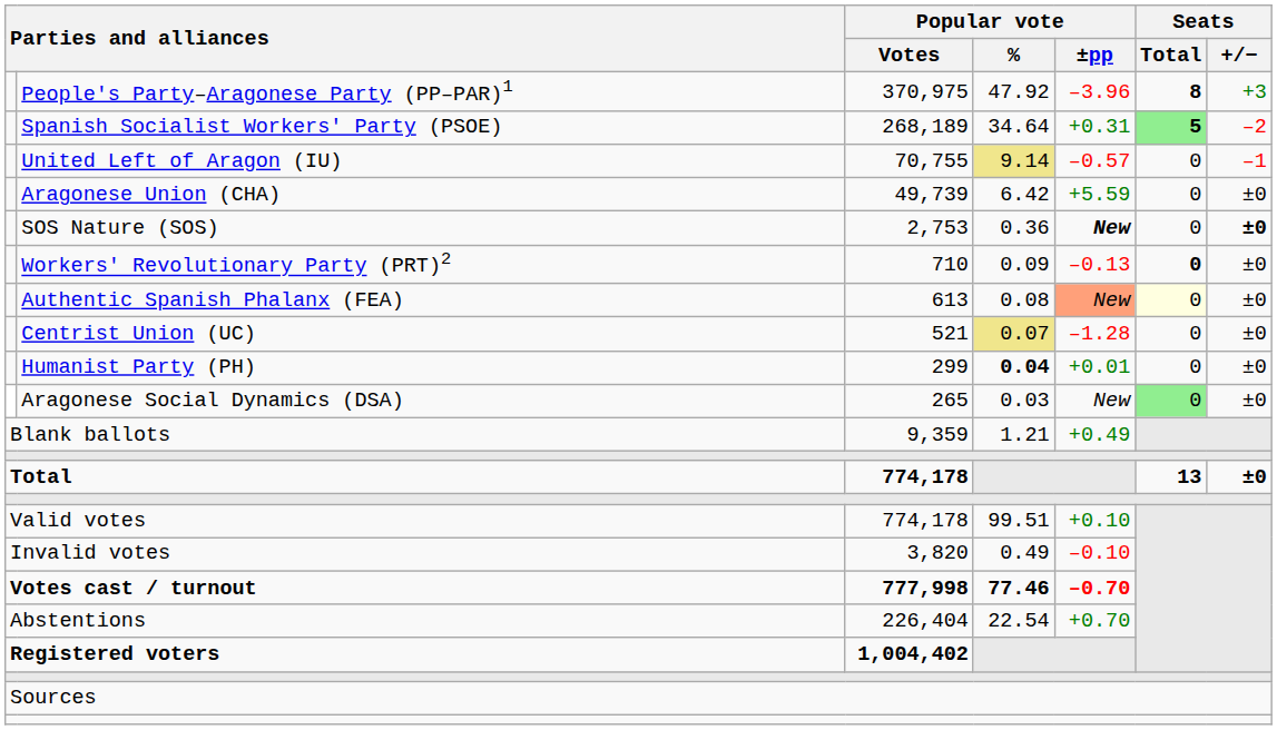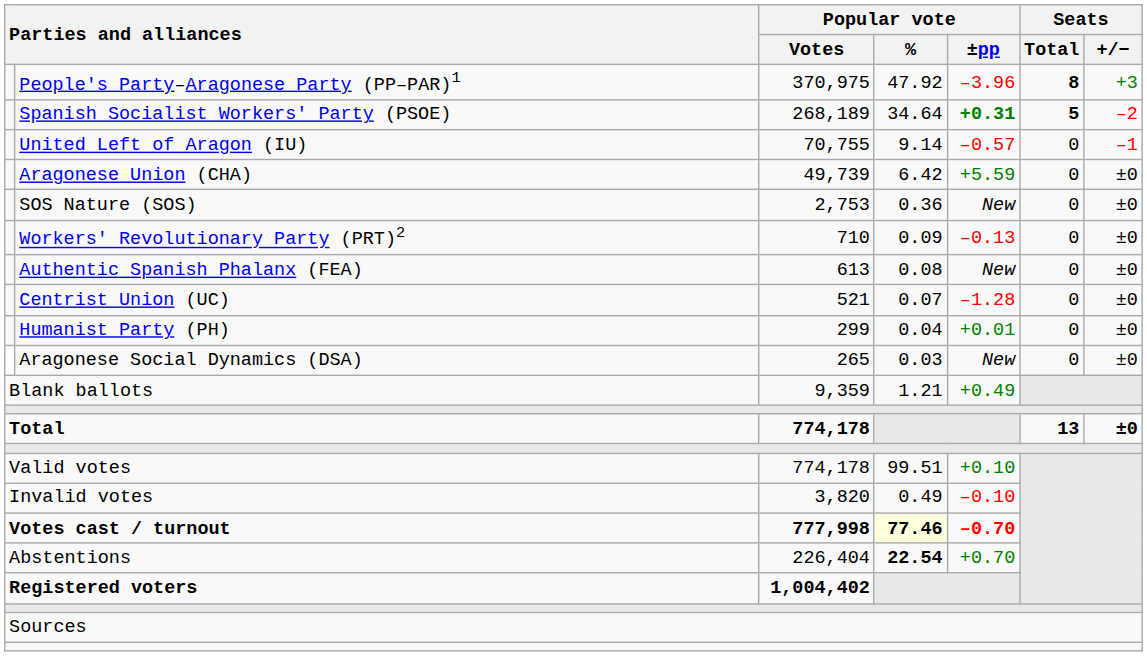Spanish Socialist Workers' Party (PSOE) | Popular vote / ±pp: normal -> bold
Spanish Socialist Workers' Party (PSOE) | Seats / Total: lightgreen background -> no background
United Left of Aragon (IU) | Popular vote / %: khaki background -> no background
SOS Nature (SOS) | Popular vote / ±pp: bold -> normal
SOS Nature (SOS) | Seats / +/−: bold -> normal
Workers' Revolutionary Party (PRT)2 | Seats / Total: bold -> normal
Authentic Spanish Phalanx (FEA) | Popular vote / ±pp: lightsalmon background -> no background
Authentic Spanish Phalanx (FEA) | Seats / Total: lightyellow background -> no background
Centrist Union (UC) | Popular vote / %: khaki background -> no background
Humanist Party (PH) | Popular vote / %: bold -> normal
Aragonese Social Dynamics (DSA) | Seats / Total: lightgreen background -> no background
Votes cast / turnout | Popular vote / %: no background -> lightyellow background
Abstentions | Popular vote / %: normal -> bold
